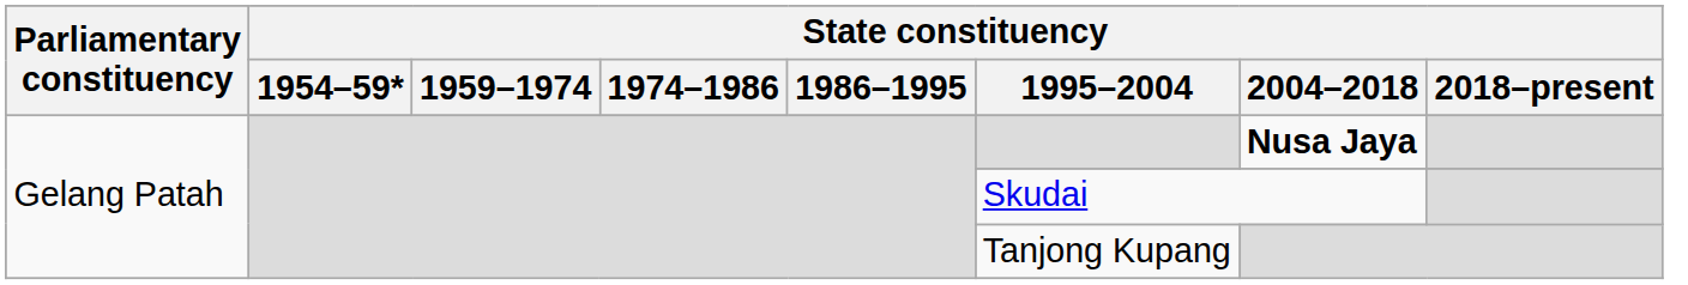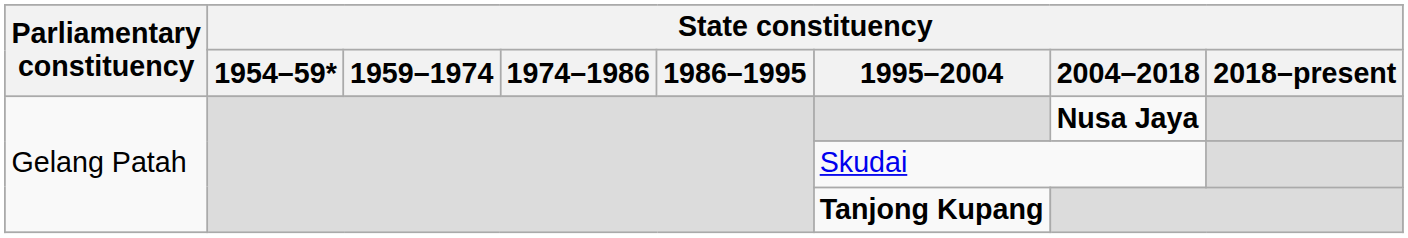row 5 | State constituency / 1995–2004: normal -> bold
